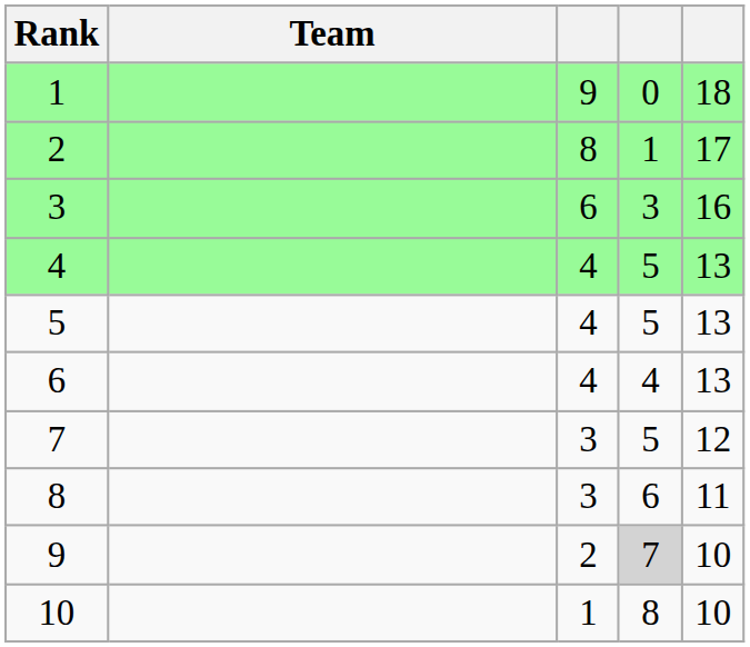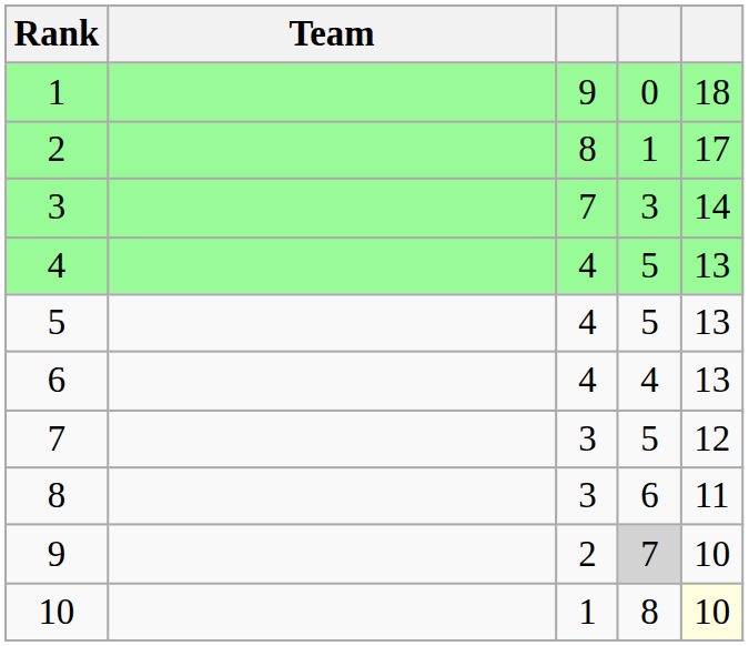row 4 | column 3: 6 -> 7
row 4 | column 5: 16 -> 14
row 11 | column 5: no background -> lightyellow background
